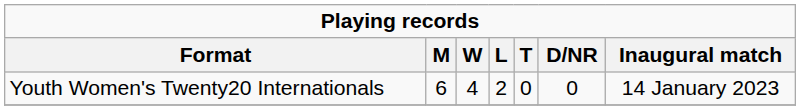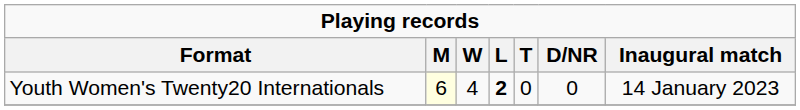Youth Women's Twenty20 Internationals | M: no background -> lightyellow background
Youth Women's Twenty20 Internationals | L: normal -> bold
